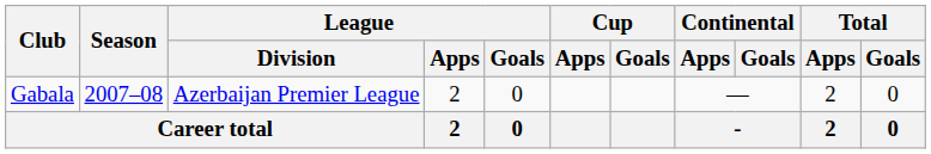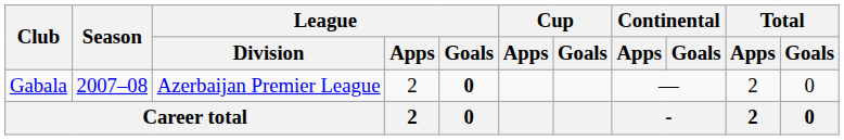Gabala | League / Goals: normal -> bold
